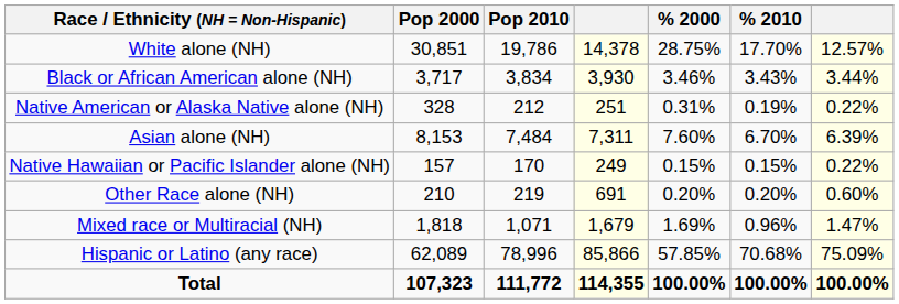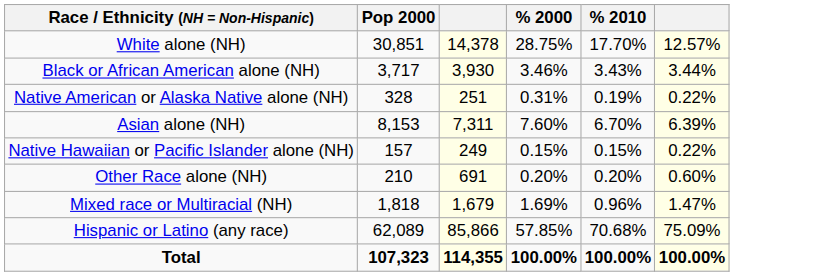- column: Pop 2010 | 19,786 | 3,834 | 212 | 7,484 | 170 | 219 | 1,071 | 78,996 | 111,772
